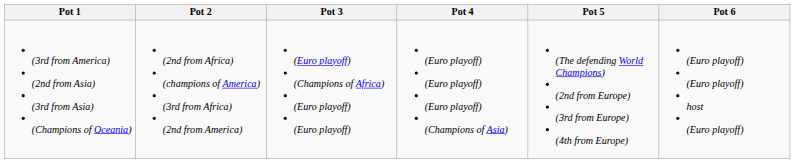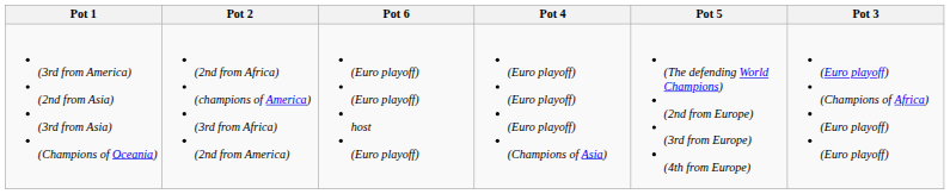columns swapped: Pot 3 <-> Pot 6
